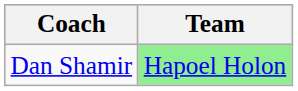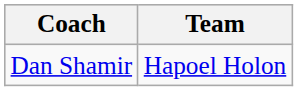Dan Shamir | Team: lightgreen background -> no background
